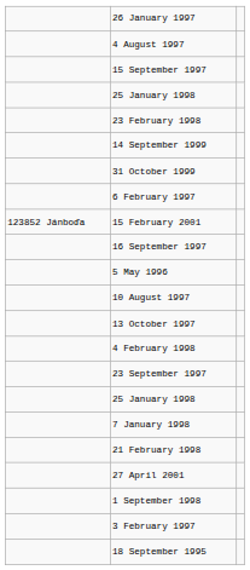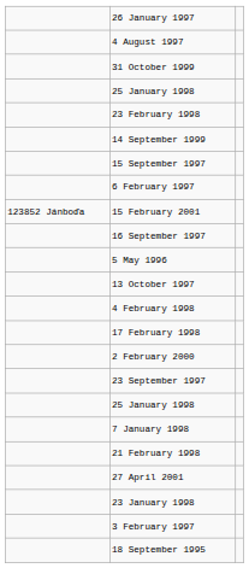rows swapped: 15 September 1997 <-> 31 October 1999
- row: 10 August 1997
+ row: 17 February 1998
+ row: 2 February 2000
- row: 1 September 1998
+ row: 23 January 1998
